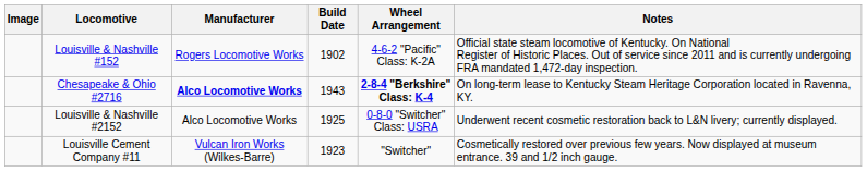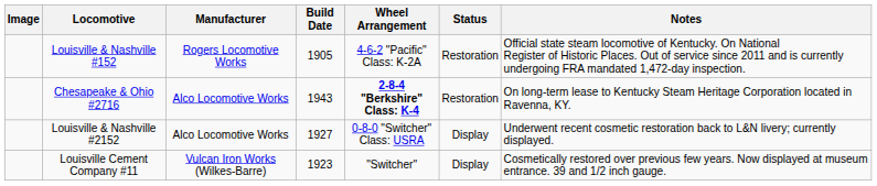+ column: Status | Restoration | Restoration | Display | Display
Louisville & Nashville #152 | Build Date: 1902 -> 1905
Chesapeake & Ohio #2716 | Manufacturer: bold -> normal
Louisville & Nashville #2152 | Build Date: 1925 -> 1927
